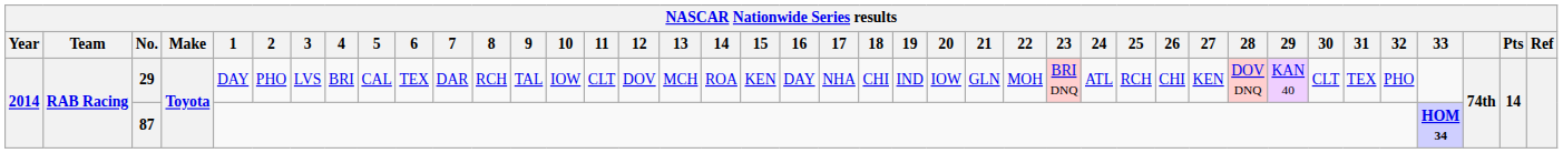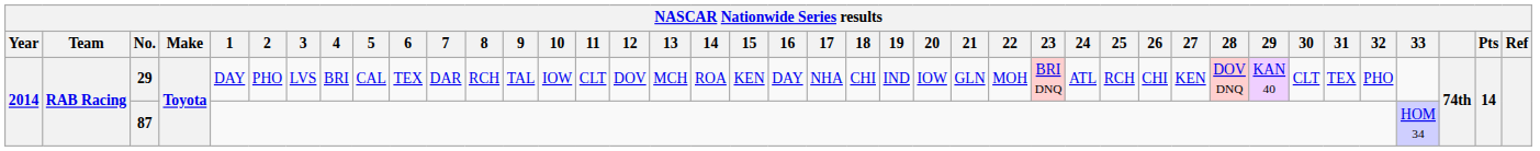87 | 33: bold -> normal
